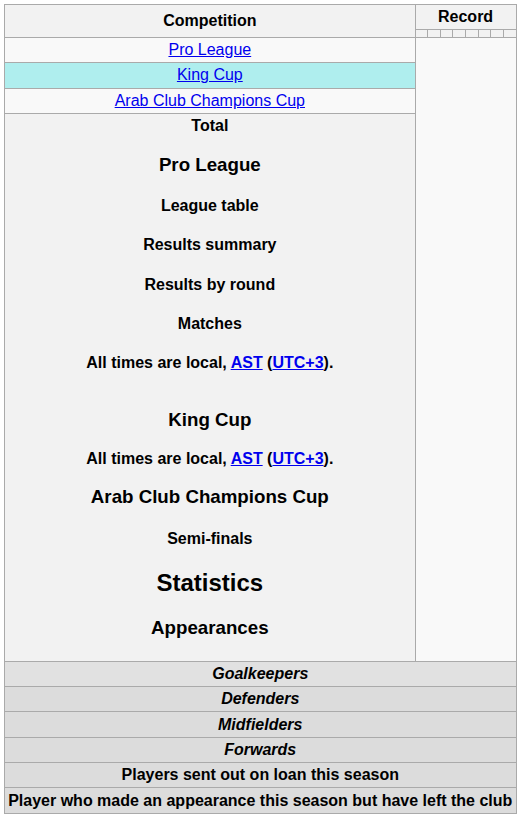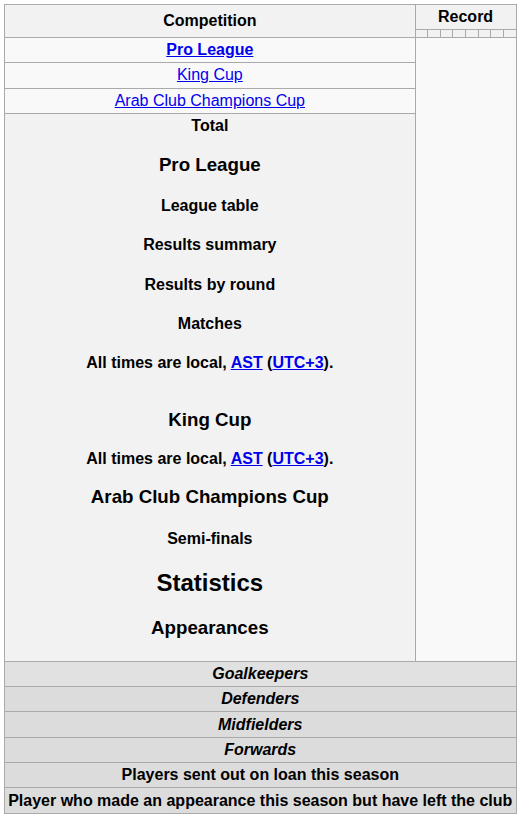Pro League | Competition: normal -> bold
King Cup | Competition: paleturquoise background -> no background
